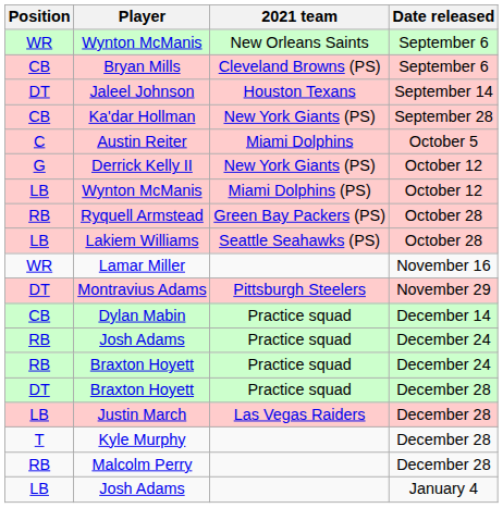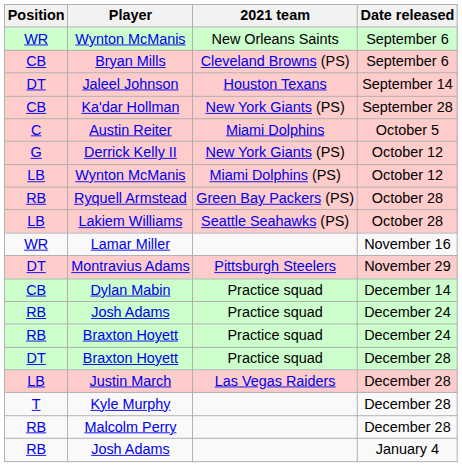Josh Adams / January 4 | Position: LB -> RB
